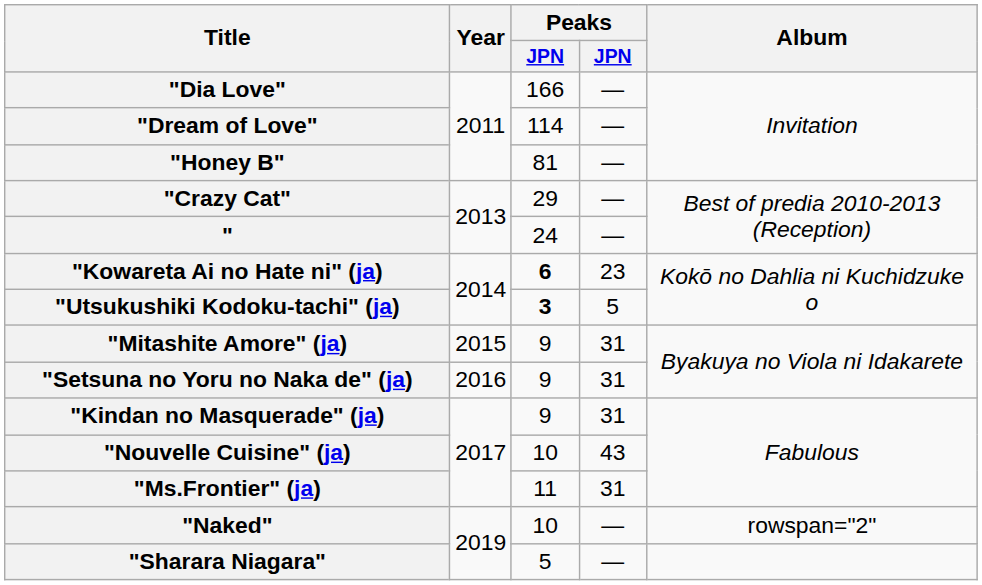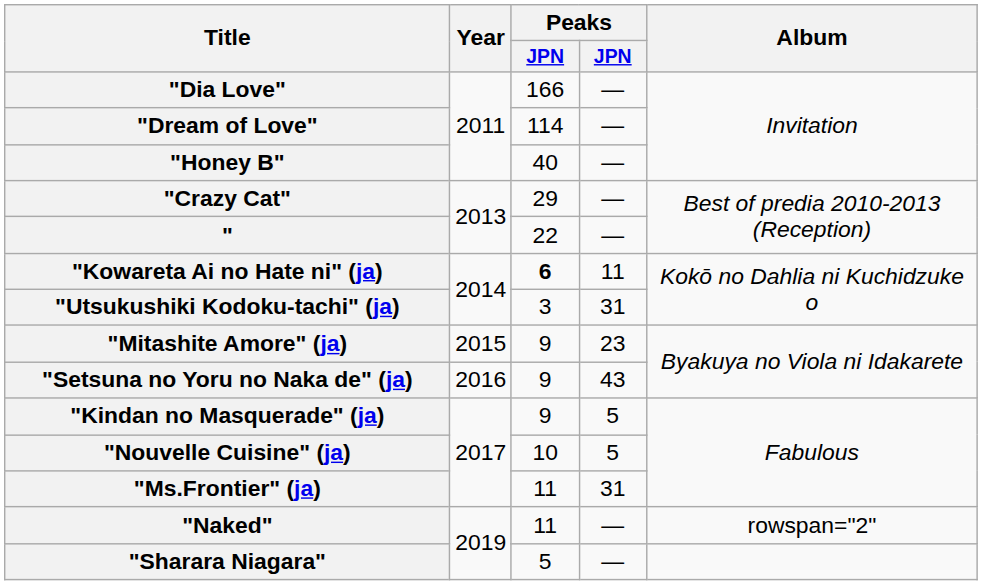"Honey B" | column 3: 81 -> 40
" | column 3: 24 -> 22
"Kowareta Ai no Hate ni" (ja) | column 4: 23 -> 11
"Utsukushiki Kodoku-tachi" (ja) | column 3: bold -> normal
"Utsukushiki Kodoku-tachi" (ja) | column 4: 5 -> 31
"Mitashite Amore" (ja) | column 4: 31 -> 23
"Setsuna no Yoru no Naka de" (ja) | column 4: 31 -> 43
"Kindan no Masquerade" (ja) | column 4: 31 -> 5
"Nouvelle Cuisine" (ja) | column 4: 43 -> 5
"Naked" | column 3: 10 -> 11
